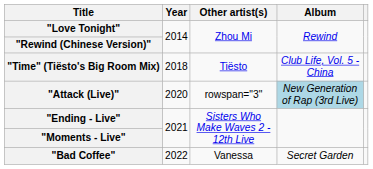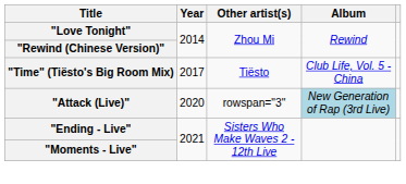"Time" (Tiësto's Big Room Mix) | Year: 2018 -> 2017
- row: "Bad Coffee" | 2022 | Vanessa | Secret Garden
